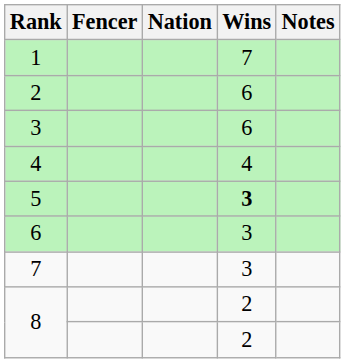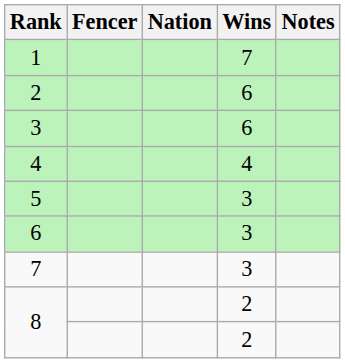5 | Wins: bold -> normal
